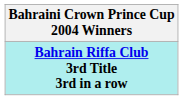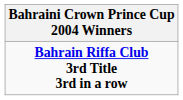row 2 | column 1: paleturquoise background -> no background
